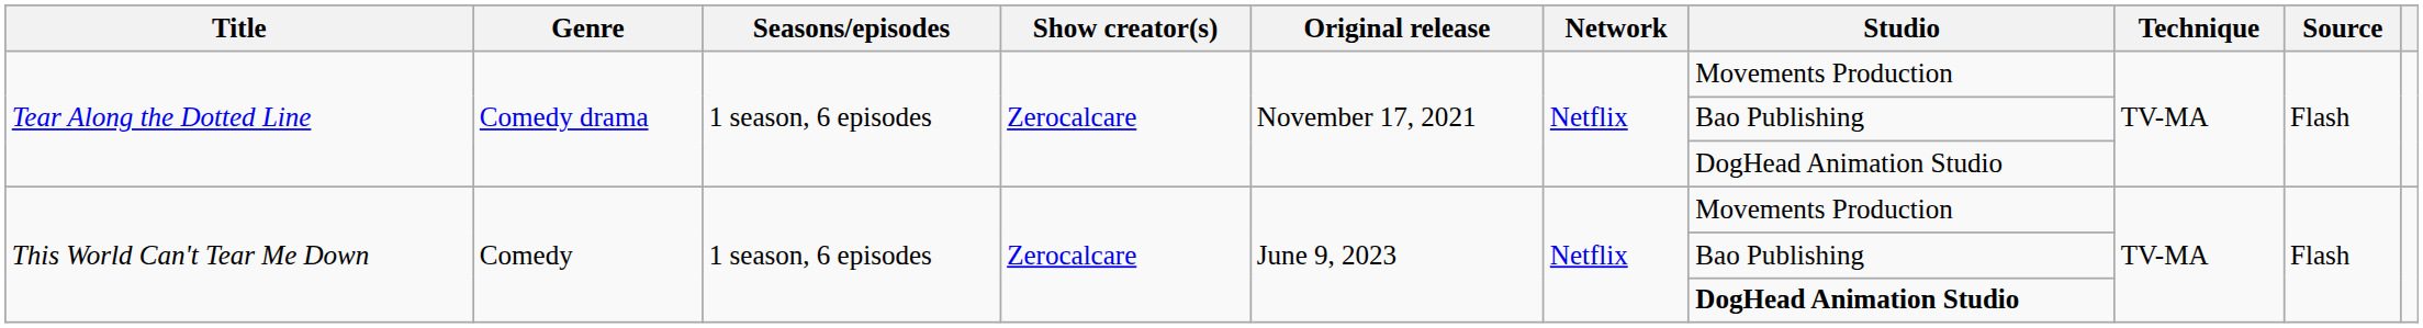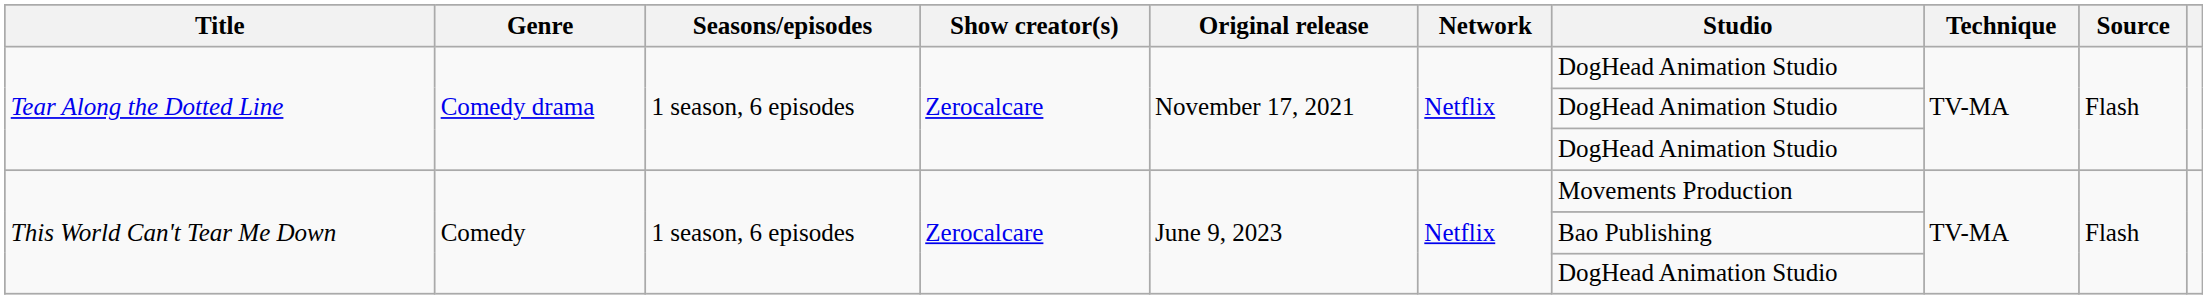row 2 | Studio: Movements Production -> DogHead Animation Studio
row 3 | Studio: Bao Publishing -> DogHead Animation Studio
row 7 | Studio: bold -> normal
